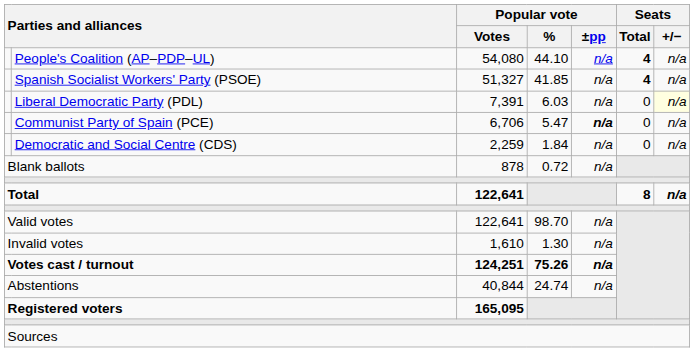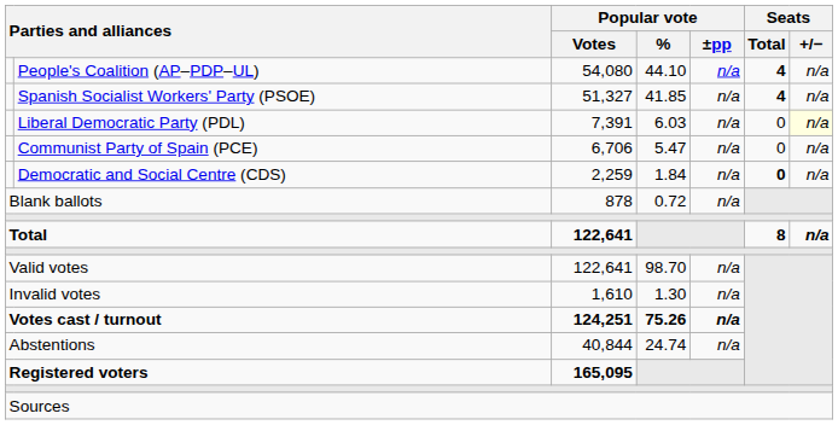Communist Party of Spain (PCE) | Popular vote / ±pp: bold -> normal
Democratic and Social Centre (CDS) | Seats / Total: normal -> bold
